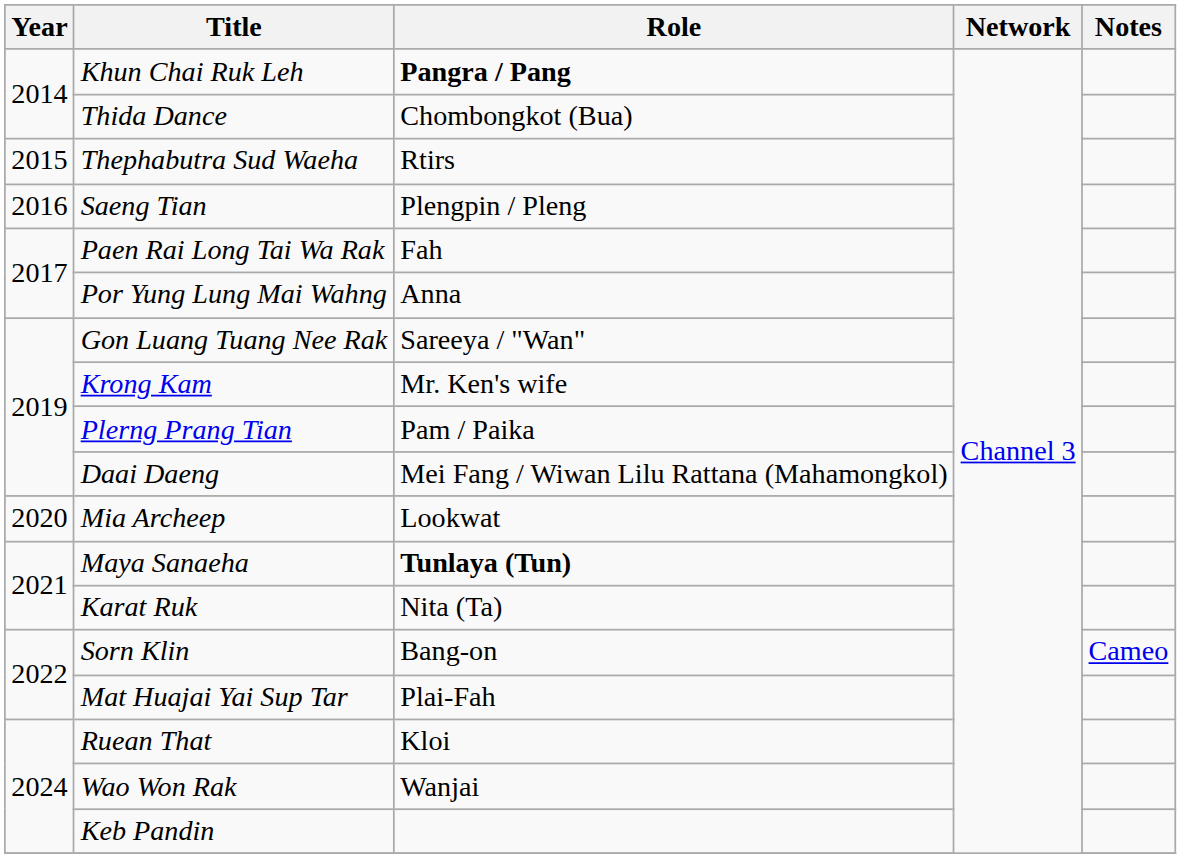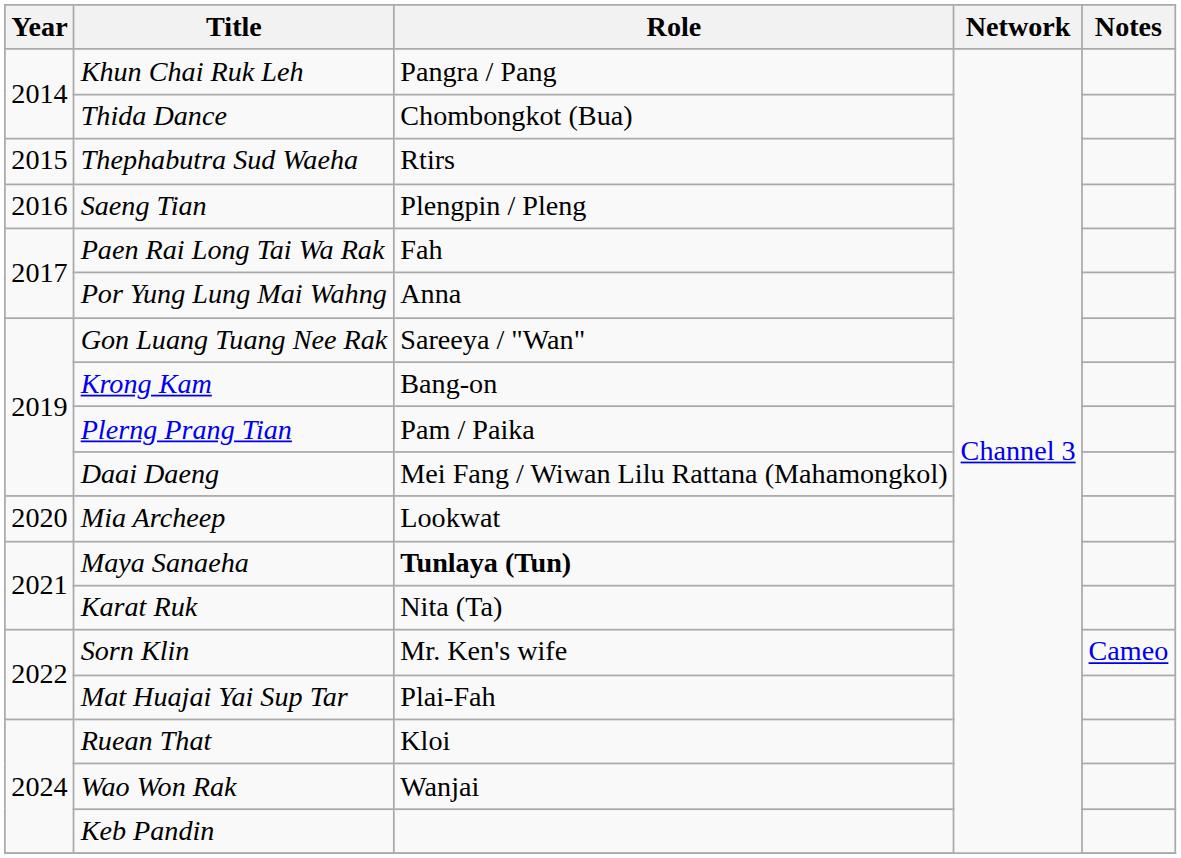Khun Chai Ruk Leh | Role: bold -> normal
Krong Kam | Role: Mr. Ken's wife -> Bang-on
Sorn Klin | Role: Bang-on -> Mr. Ken's wife
